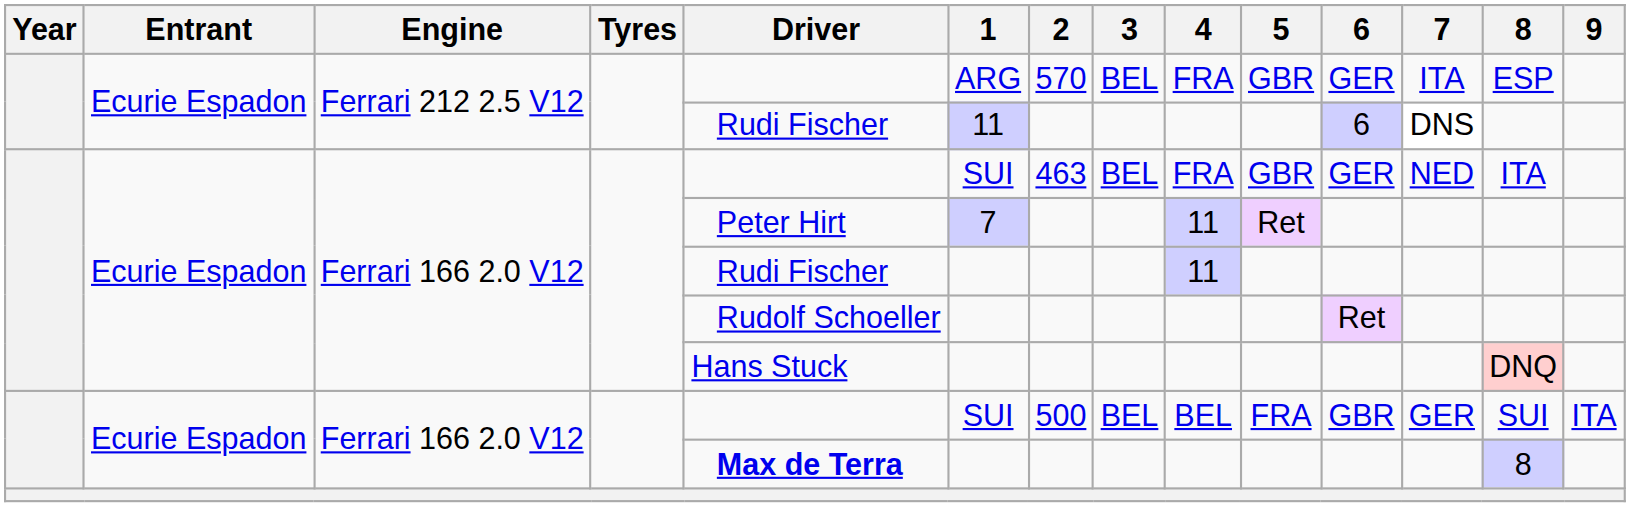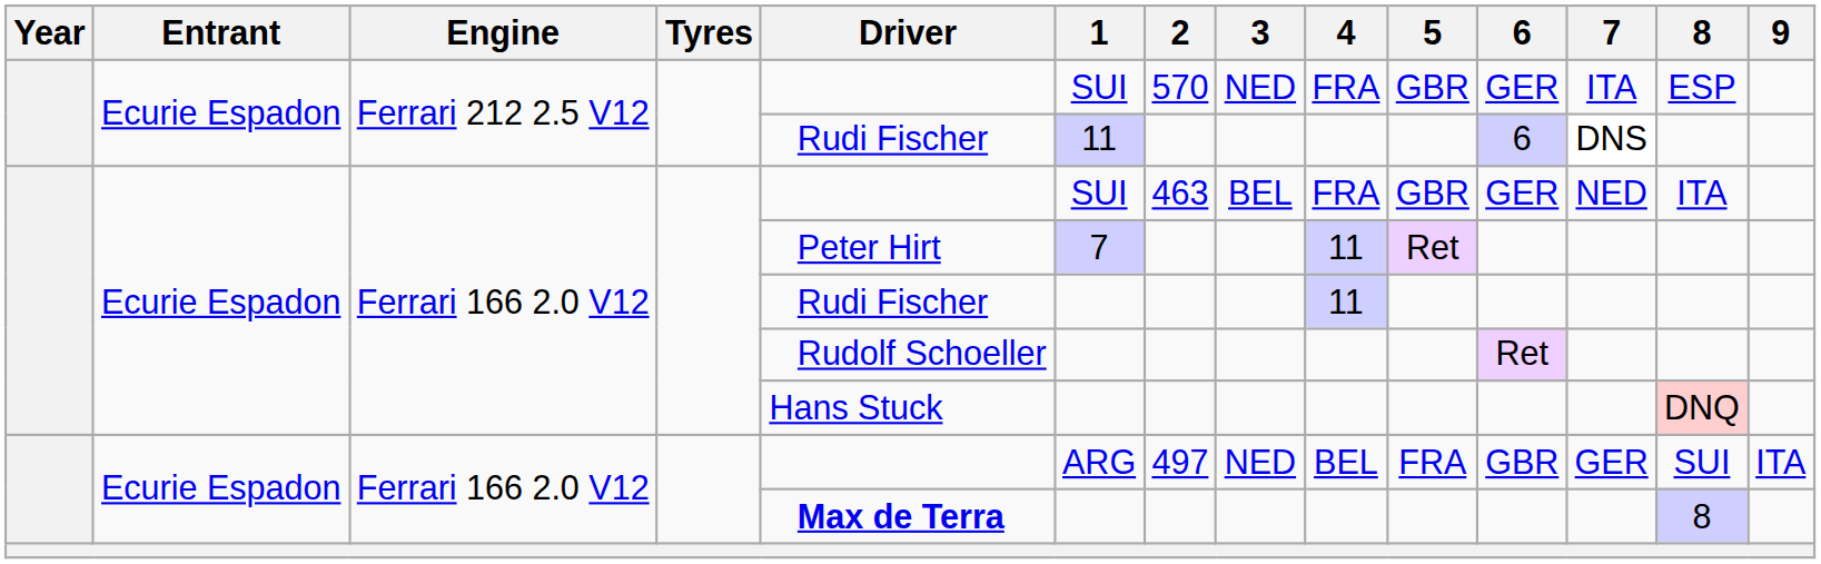row 2 | 1: ARG -> SUI
row 2 | 3: BEL -> NED
row 9 | 1: SUI -> ARG
row 9 | 2: 500 -> 497
row 9 | 3: BEL -> NED
